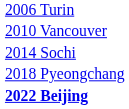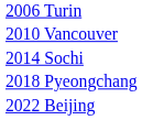2022 Beijing | column 1: bold -> normal
